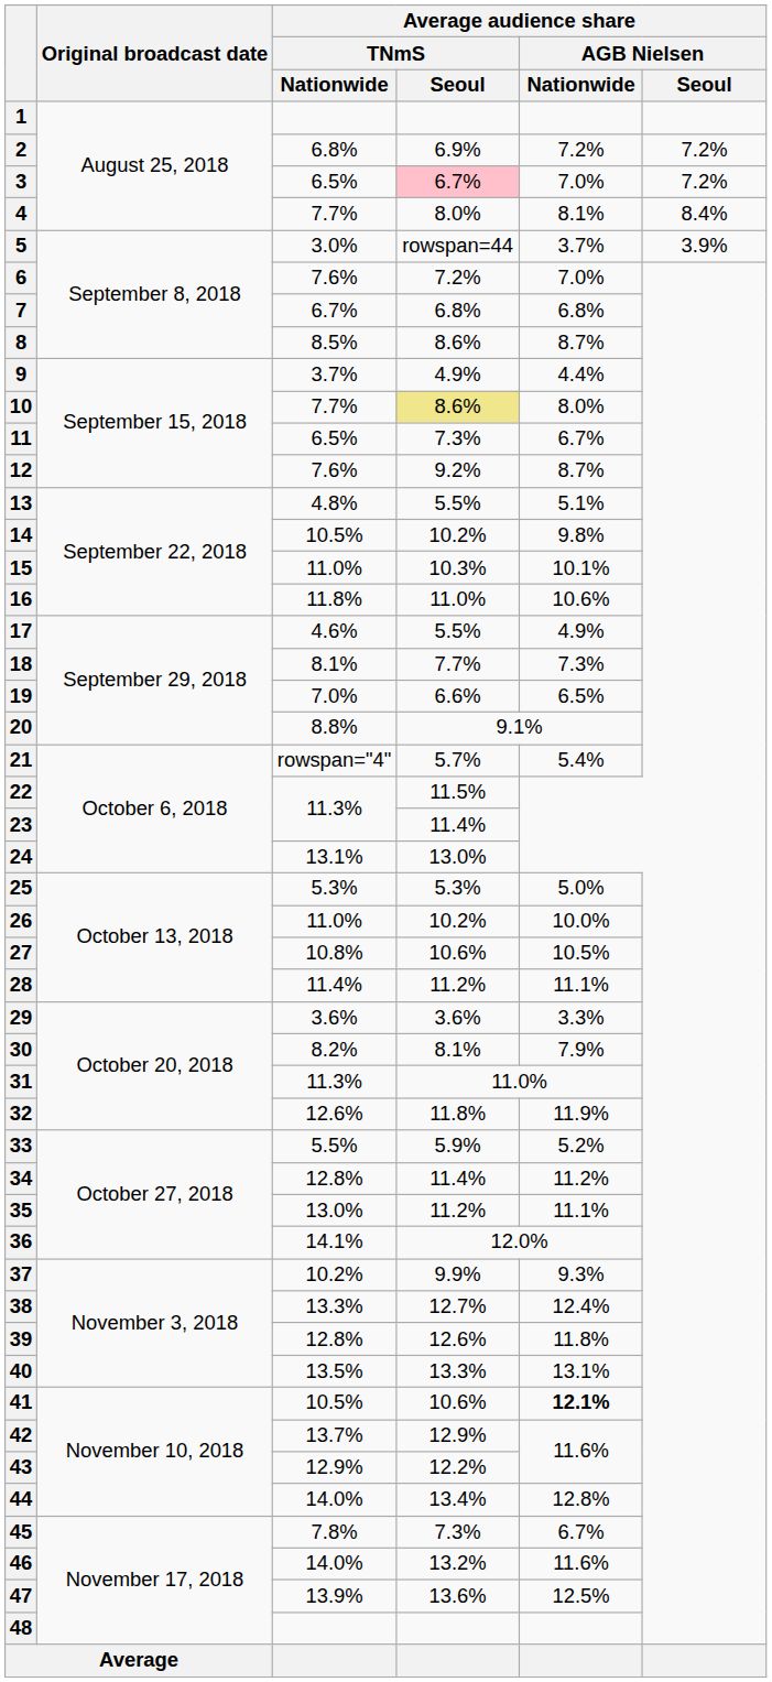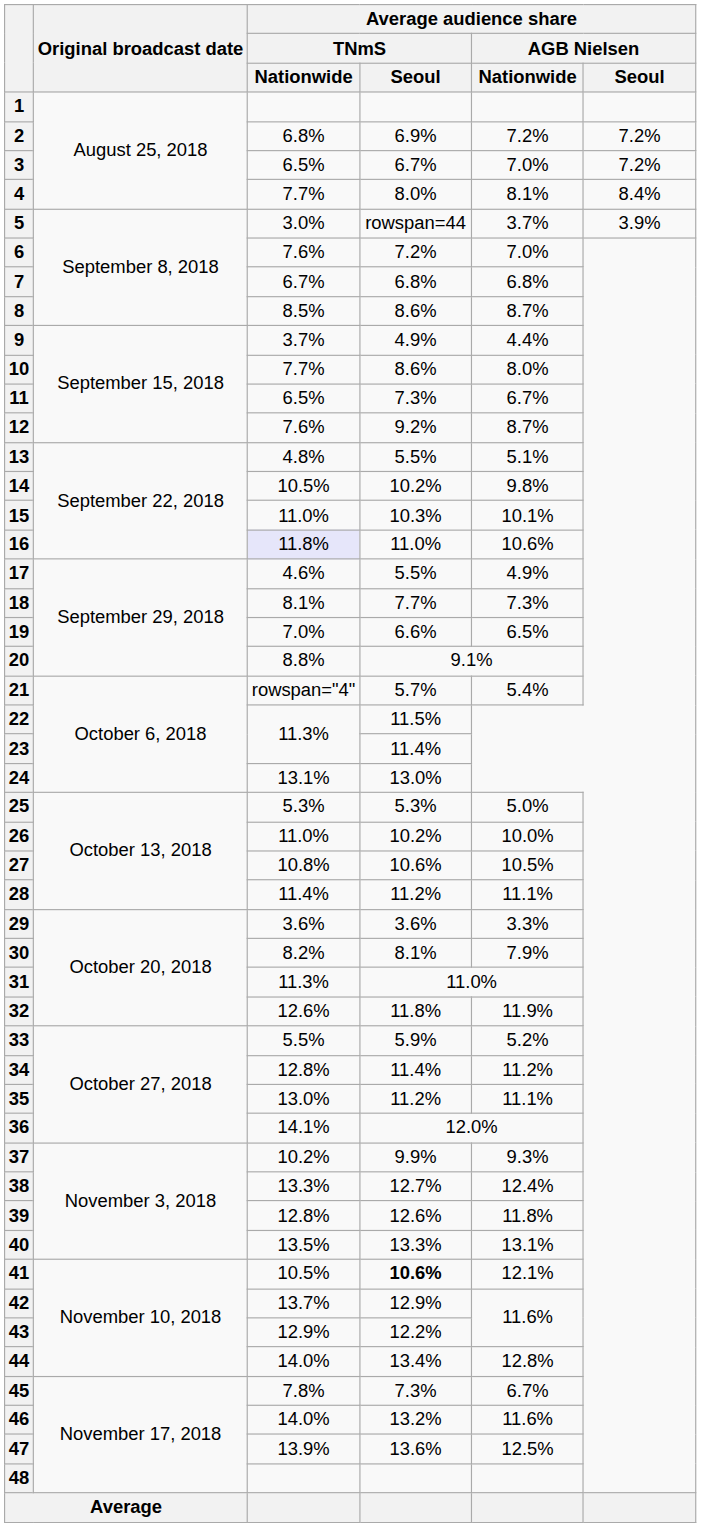3 | Average audience share / TNmS / Seoul: pink background -> no background
10 | Average audience share / TNmS / Seoul: khaki background -> no background
16 | Average audience share / TNmS / Nationwide: no background -> lavender background
41 | Average audience share / TNmS / Seoul: normal -> bold
41 | Average audience share / AGB Nielsen / Nationwide: bold -> normal
